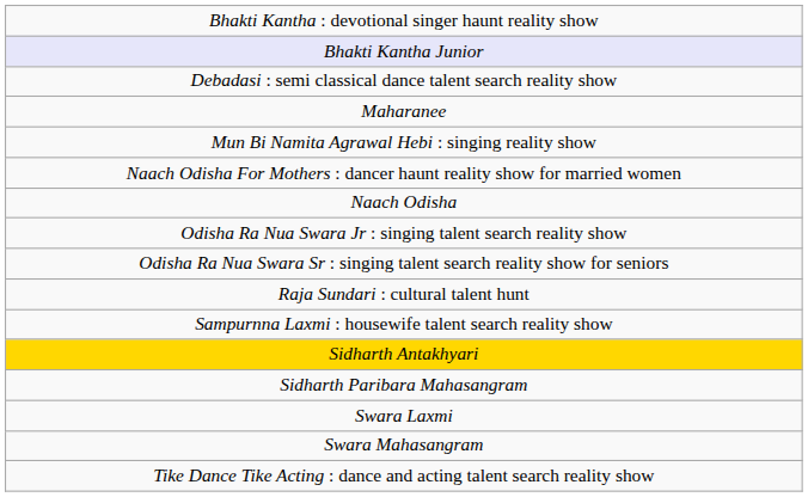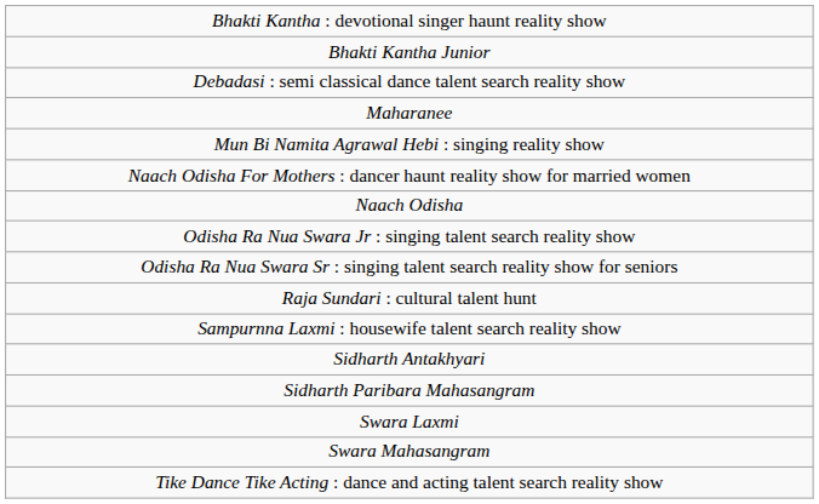row 2 | column 1: lavender background -> no background
row 12 | column 1: gold background -> no background
